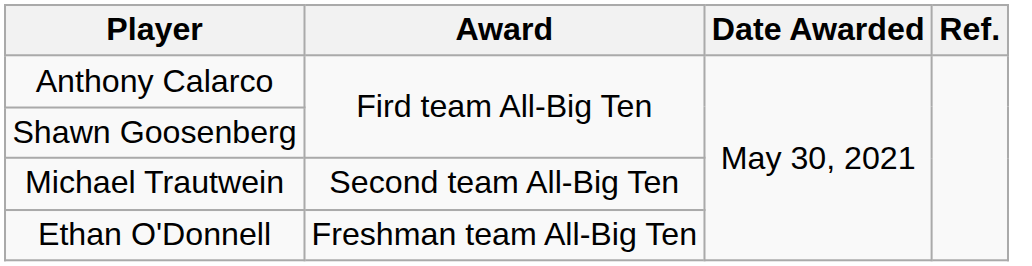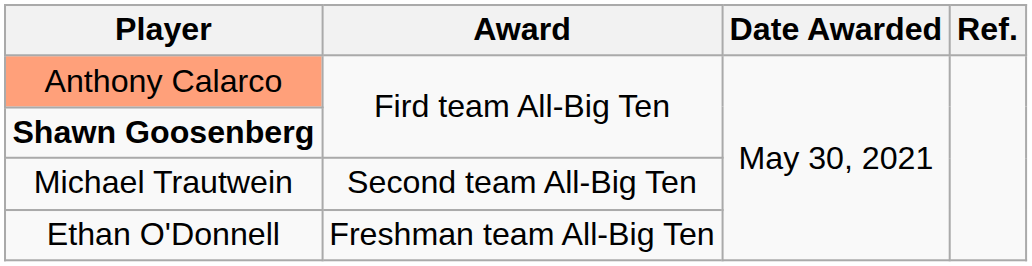row 2 | Player: no background -> lightsalmon background
row 3 | Player: normal -> bold
